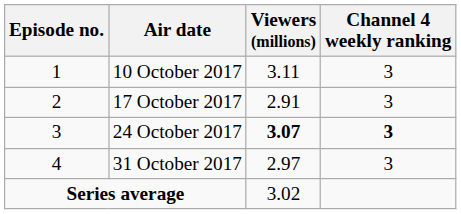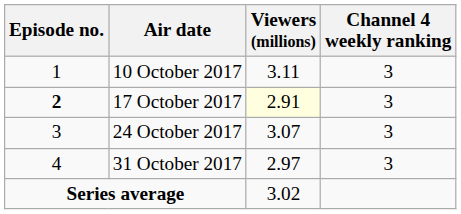17 October 2017 | Episode no.: normal -> bold
17 October 2017 | Viewers (millions): no background -> lightyellow background
24 October 2017 | Viewers (millions): bold -> normal
24 October 2017 | Channel 4 weekly ranking: bold -> normal
